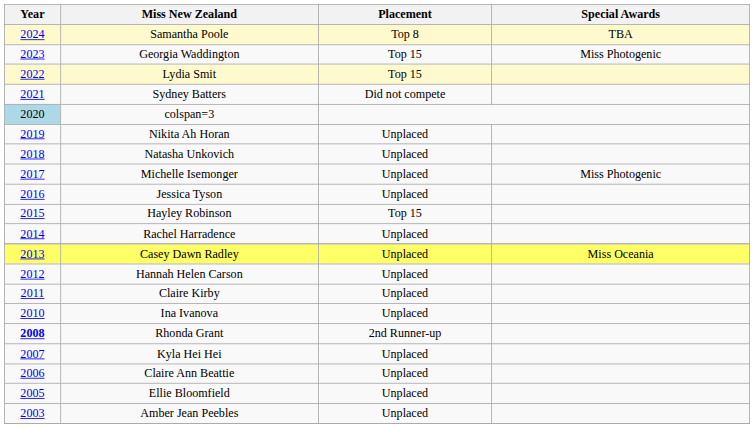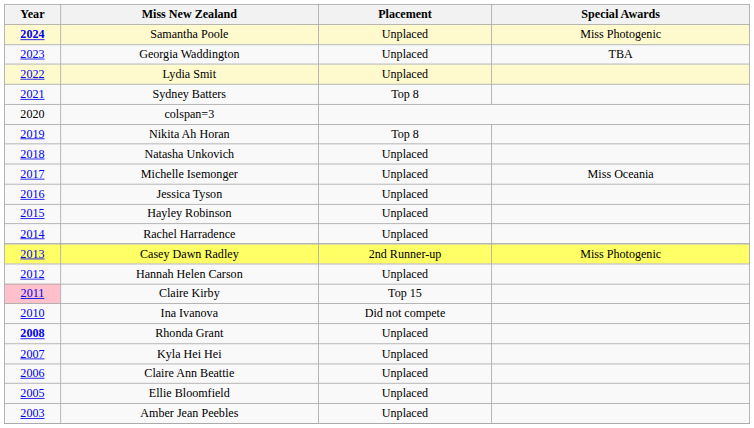Samantha Poole | Year: normal -> bold
Samantha Poole | Placement: Top 8 -> Unplaced
Samantha Poole | Special Awards: TBA -> Miss Photogenic
Georgia Waddington | Placement: Top 15 -> Unplaced
Georgia Waddington | Special Awards: Miss Photogenic -> TBA
Lydia Smit | Placement: Top 15 -> Unplaced
Sydney Batters | Placement: Did not compete -> Top 8
colspan=3 | Year: lightblue background -> no background
Nikita Ah Horan | Placement: Unplaced -> Top 8
Michelle Isemonger | Special Awards: Miss Photogenic -> Miss Oceania
Hayley Robinson | Placement: Top 15 -> Unplaced
Casey Dawn Radley | Placement: Unplaced -> 2nd Runner-up
Casey Dawn Radley | Special Awards: Miss Oceania -> Miss Photogenic
Claire Kirby | Year: no background -> pink background
Claire Kirby | Placement: Unplaced -> Top 15
Ina Ivanova | Placement: Unplaced -> Did not compete
Rhonda Grant | Placement: 2nd Runner-up -> Unplaced
